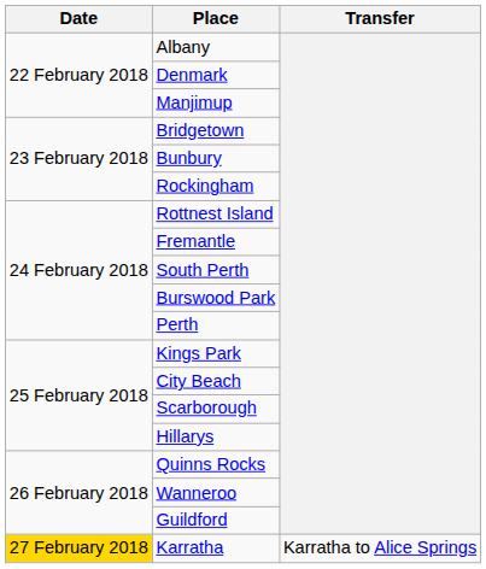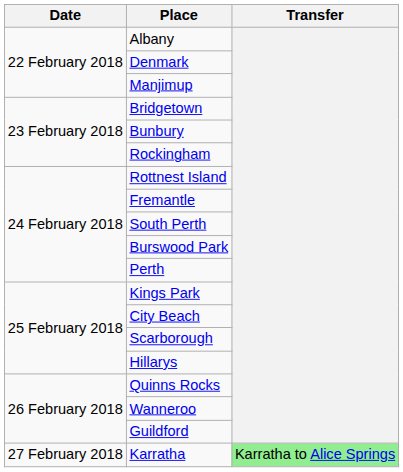Karratha | Date: gold background -> no background
Karratha | Transfer: no background -> lightgreen background
